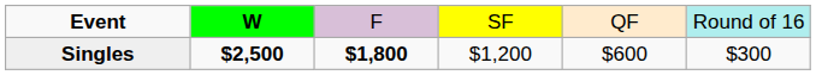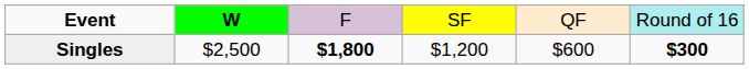Singles | column 2: bold -> normal
Singles | column 6: normal -> bold
